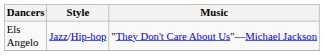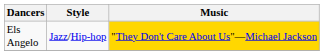Els Angelo | Music: no background -> gold background
